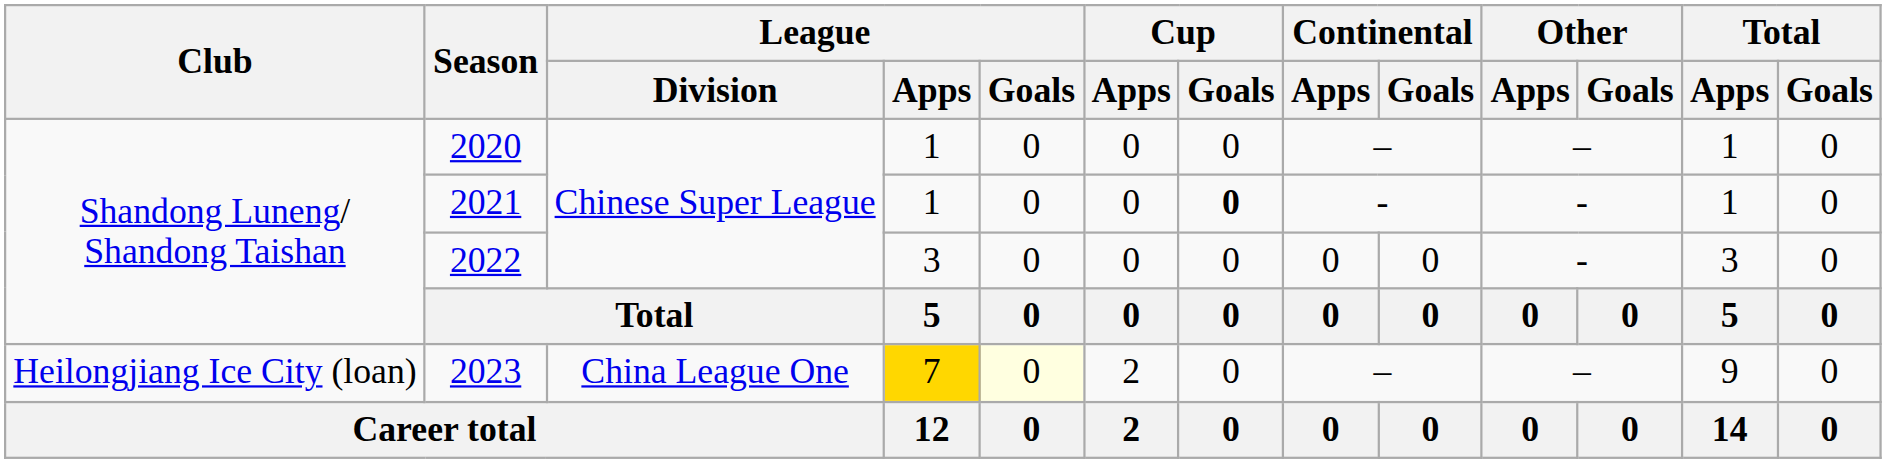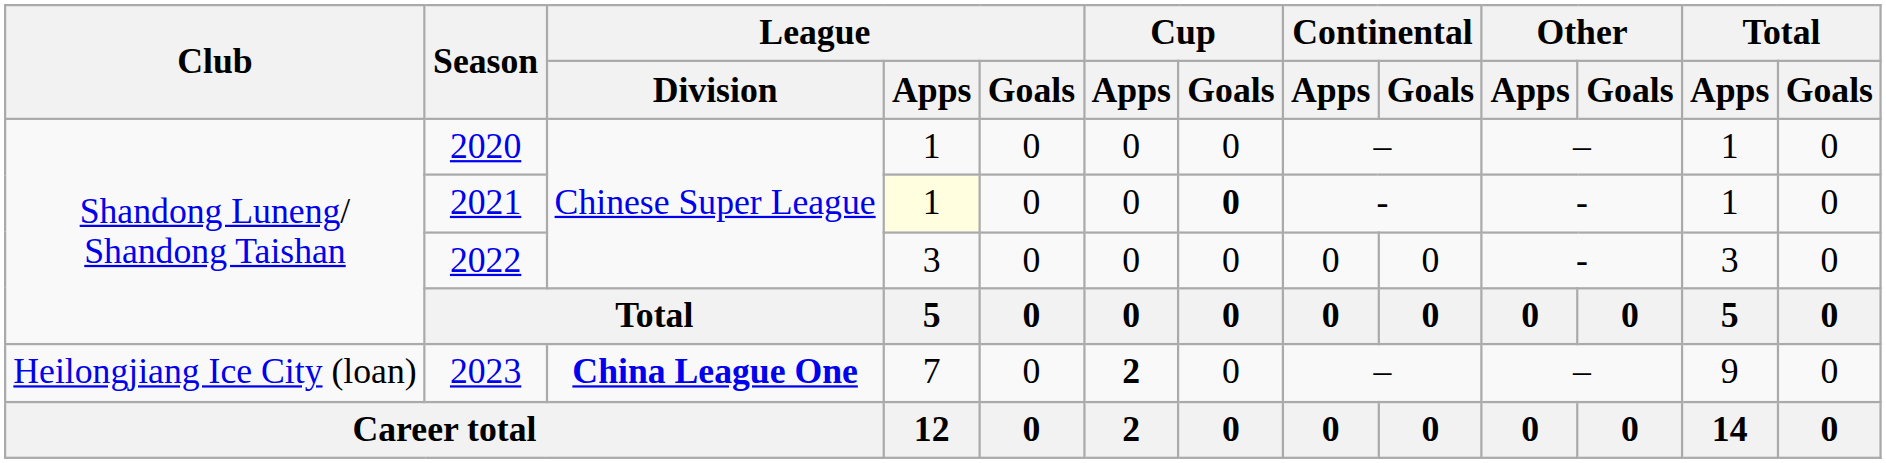2021 | League / Apps: no background -> lightyellow background
2023 | League / Division: normal -> bold
2023 | League / Apps: gold background -> no background
2023 | League / Goals: lightyellow background -> no background
2023 | Cup / Apps: normal -> bold
